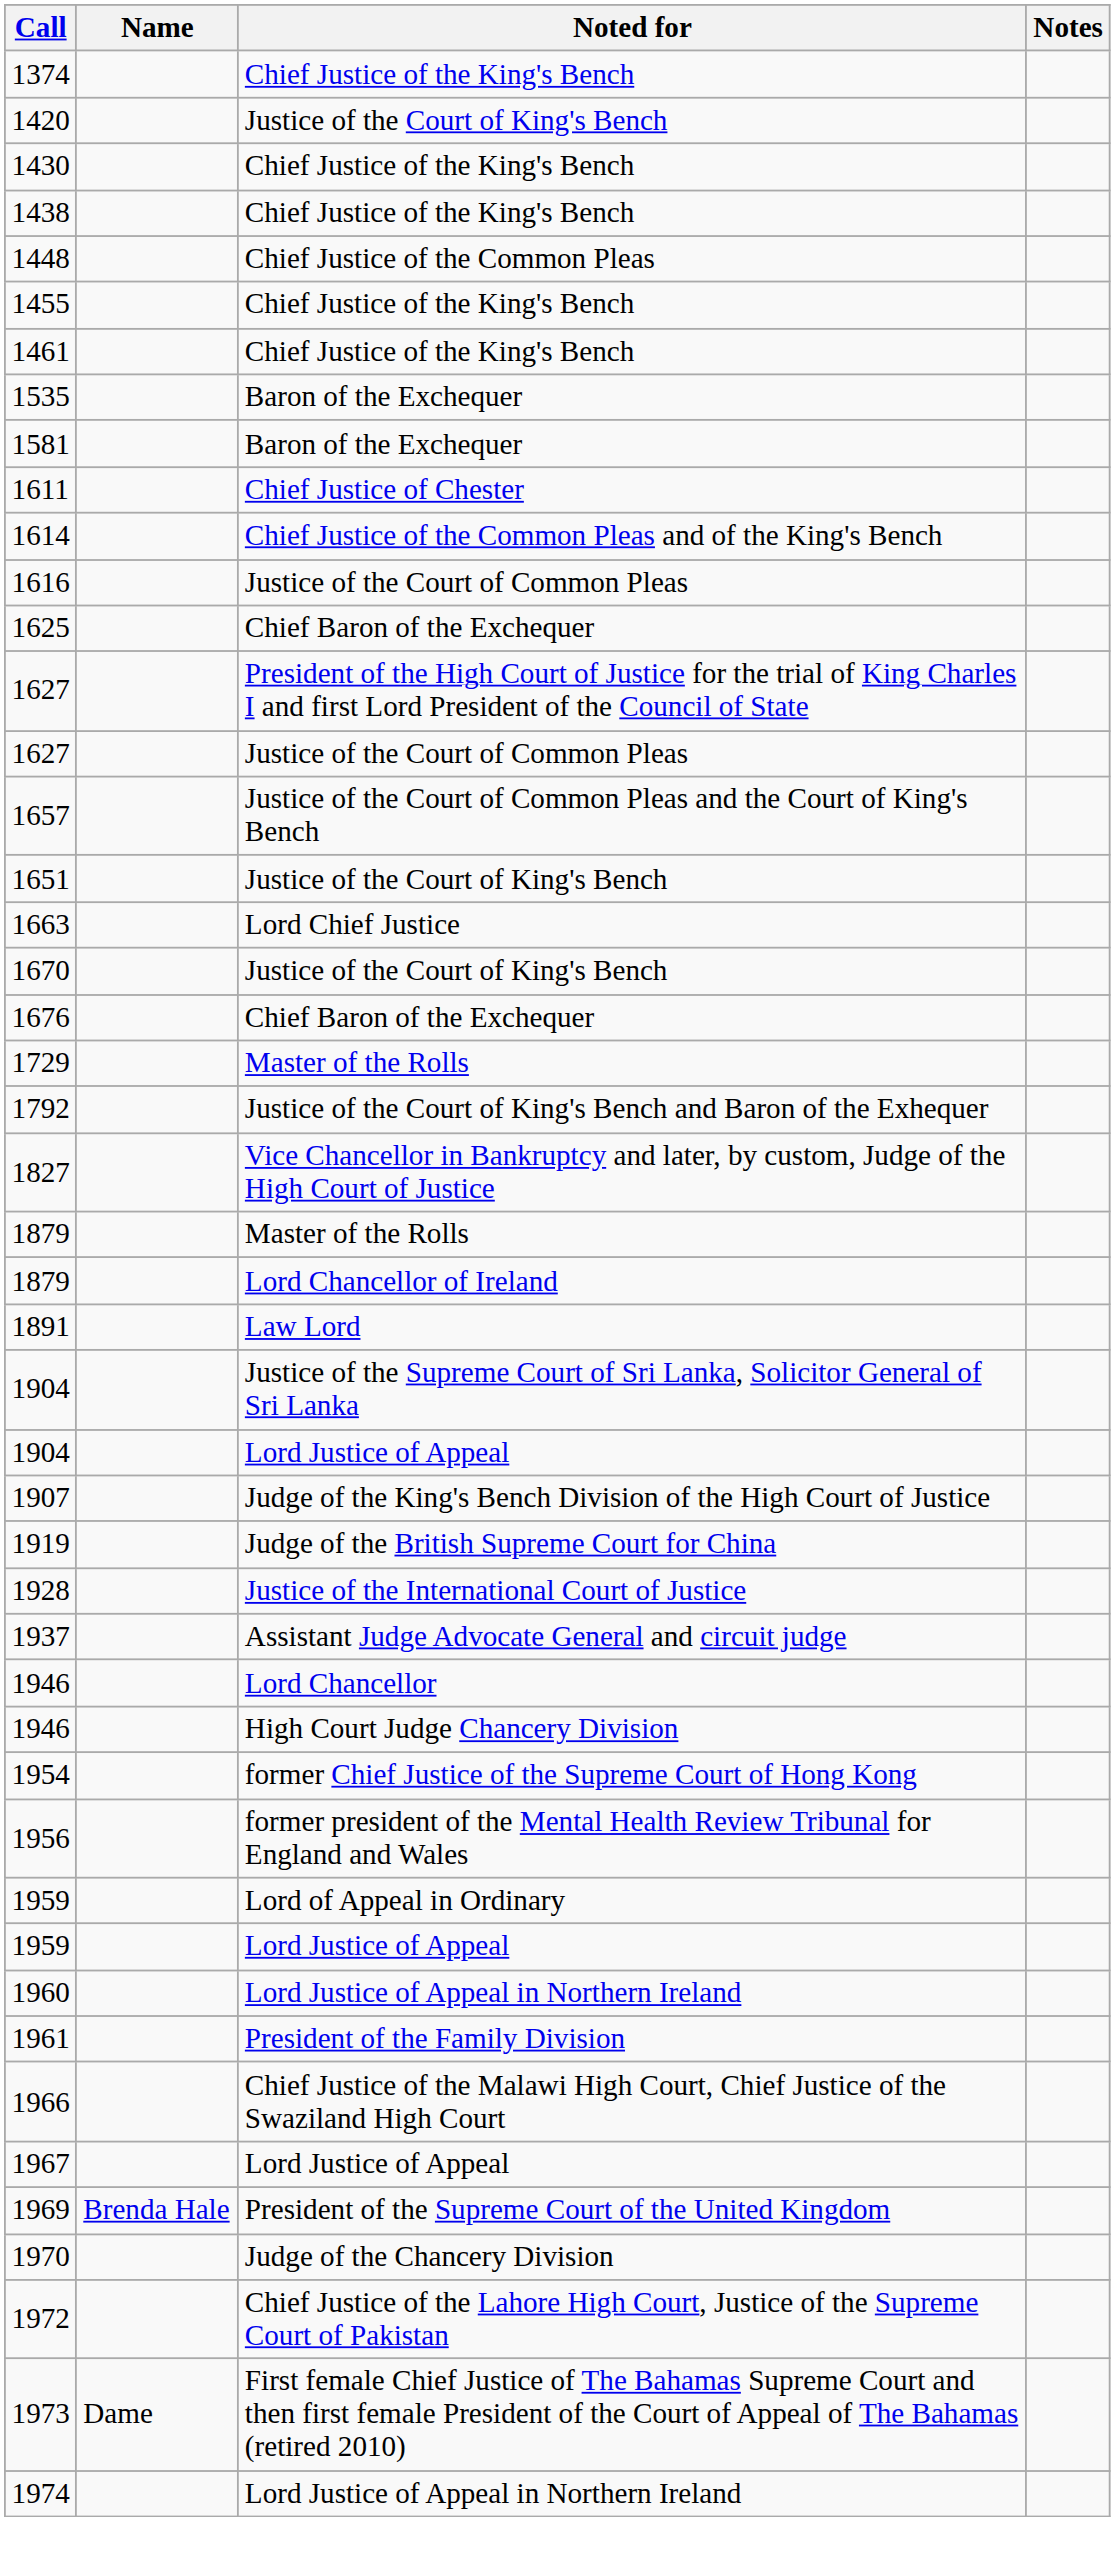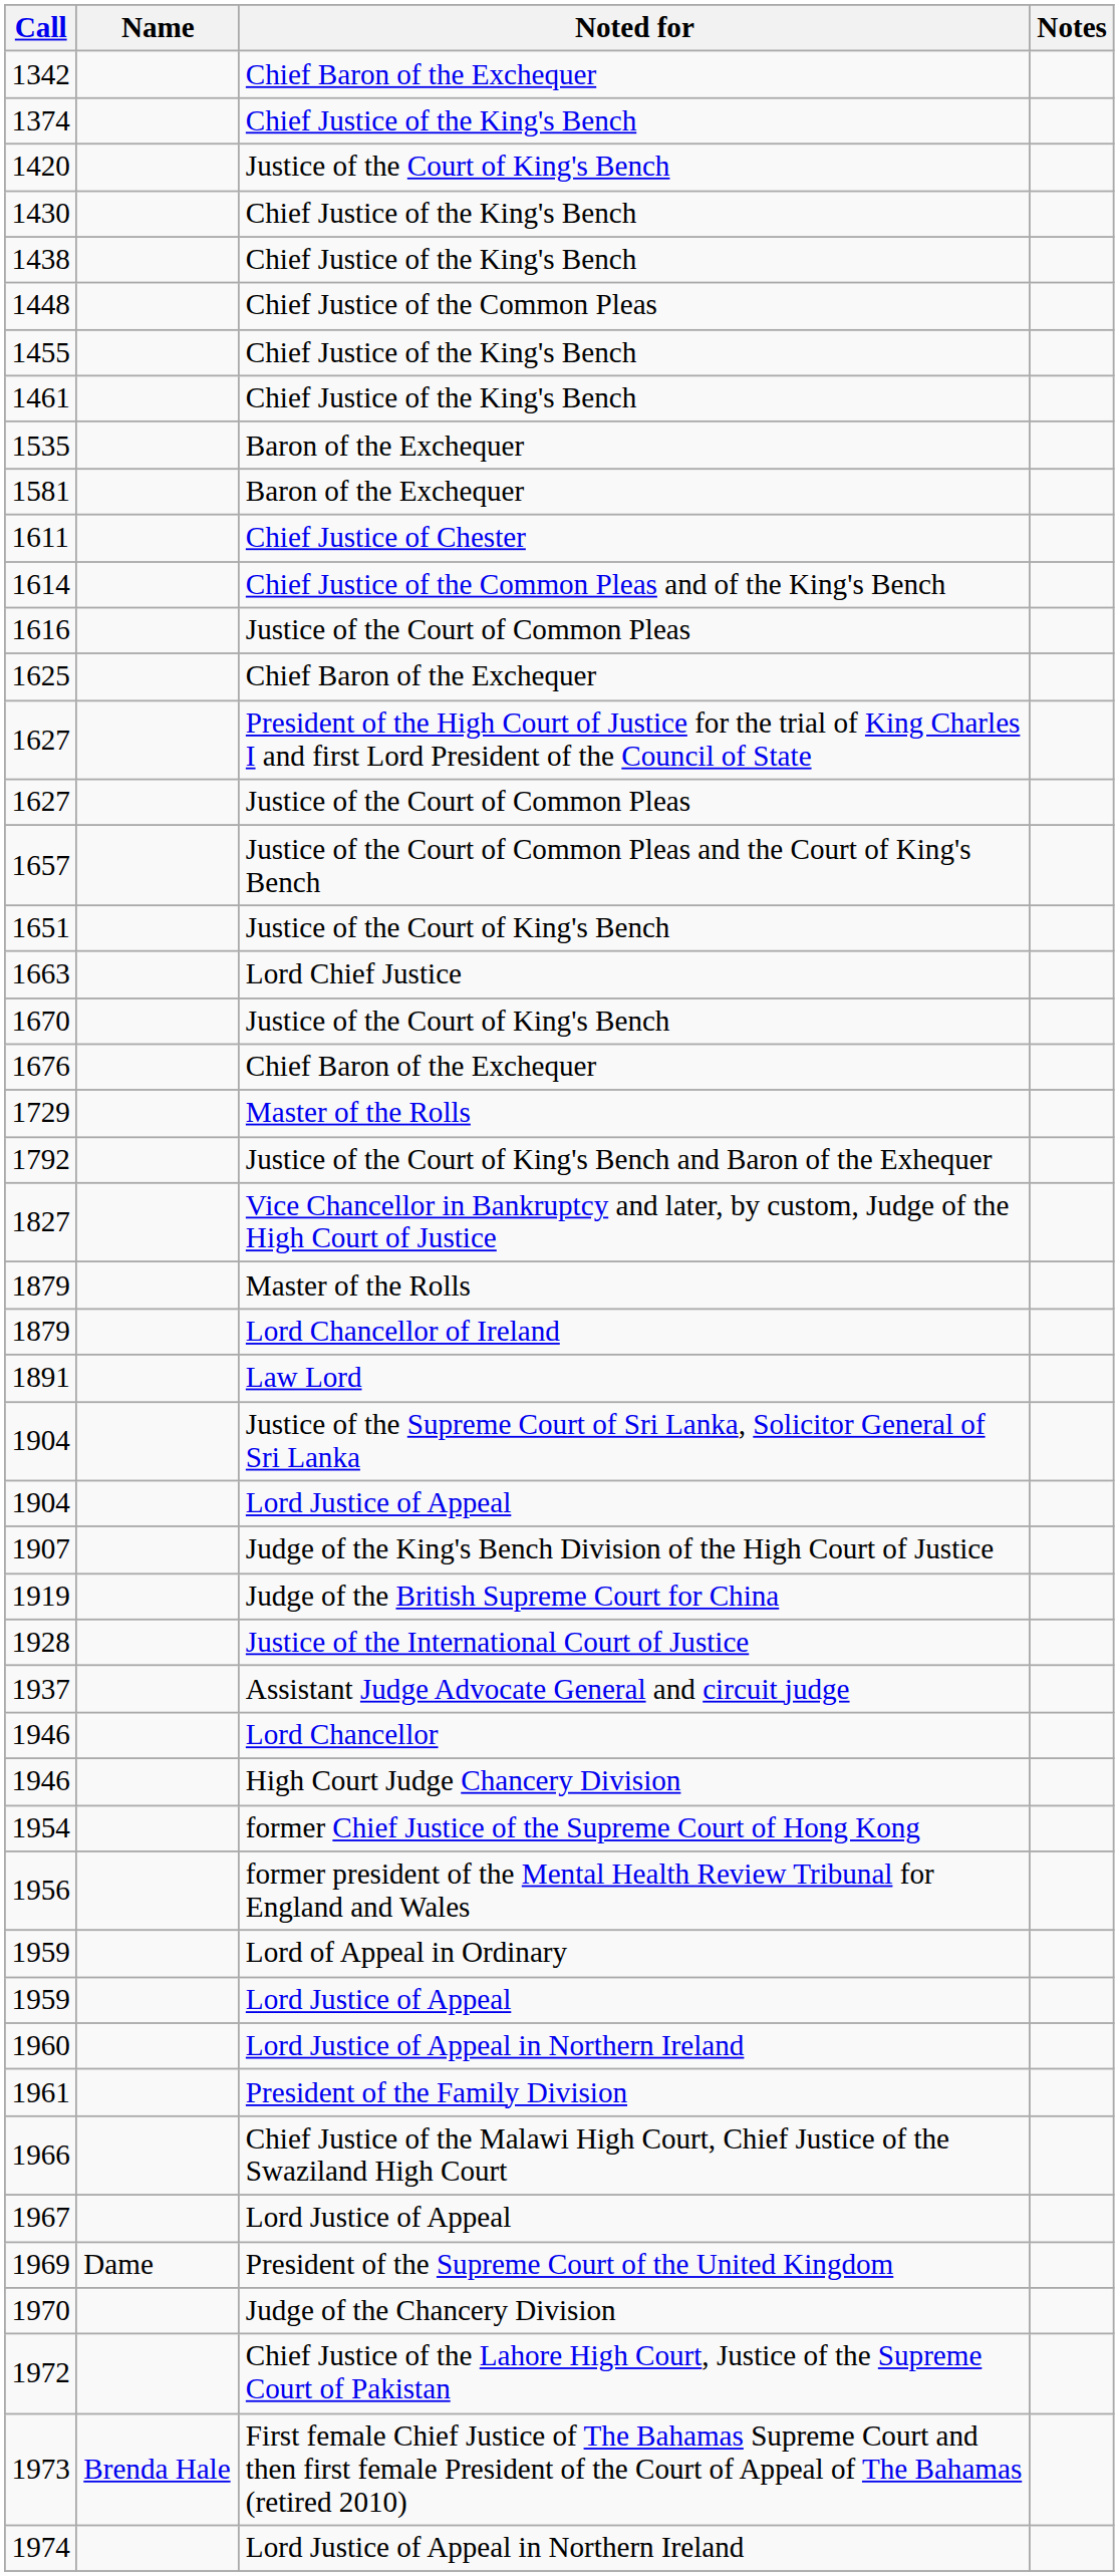+ row: 1342 | Chief Baron of the Exchequer
1969 | Name: Brenda Hale -> Dame
1973 | Name: Dame -> Brenda Hale
